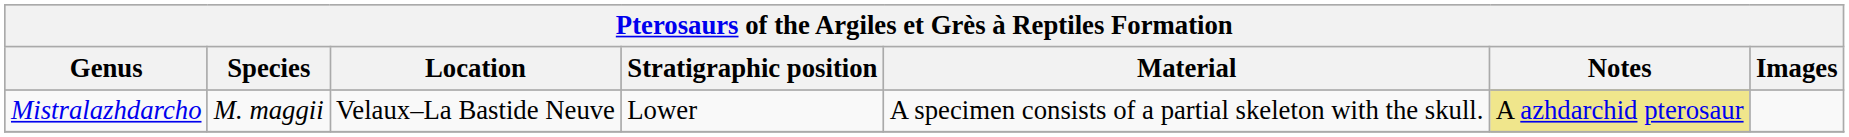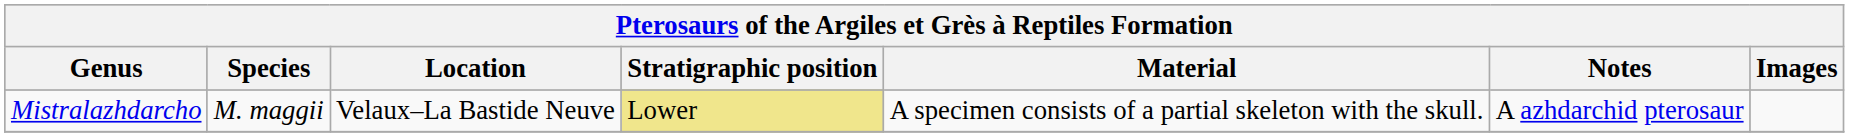Mistralazhdarcho | Stratigraphic position: no background -> khaki background
Mistralazhdarcho | Notes: khaki background -> no background
